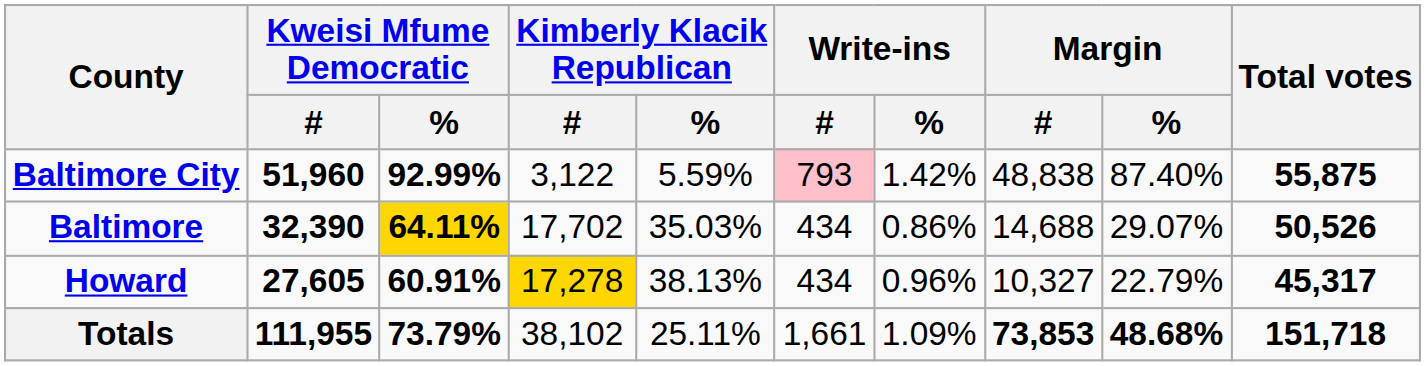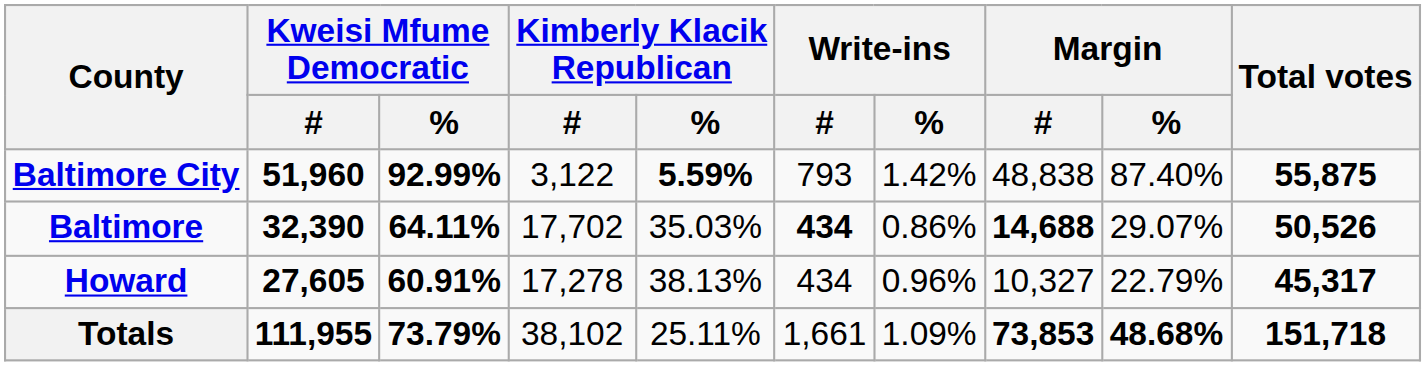Baltimore City | Kimberly Klacik Republican / %: normal -> bold
Baltimore City | Write-ins / #: pink background -> no background
Baltimore | Kweisi Mfume Democratic / %: gold background -> no background
Baltimore | Write-ins / #: normal -> bold
Baltimore | Margin / #: normal -> bold
Howard | Kimberly Klacik Republican / #: gold background -> no background
